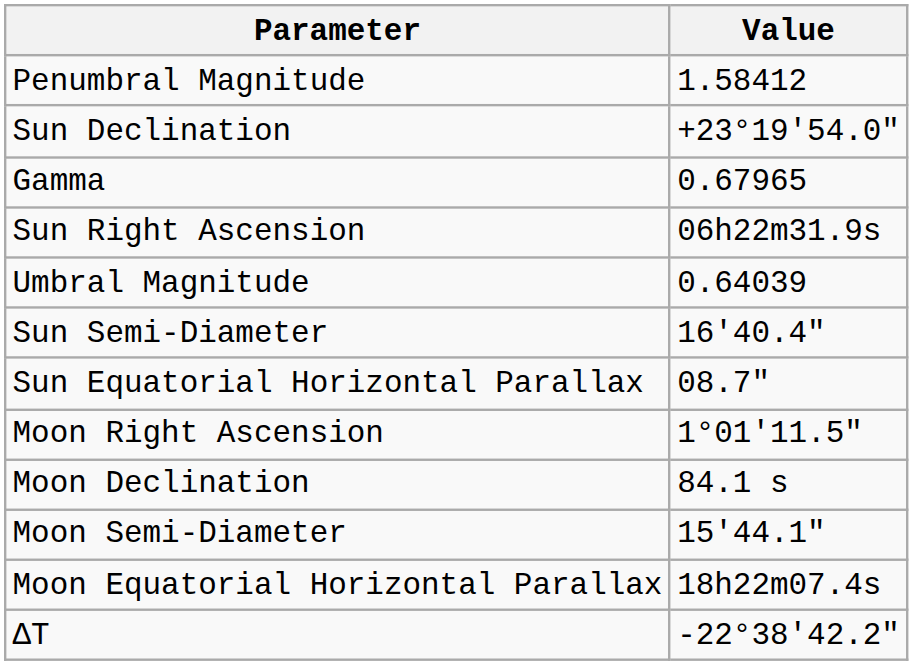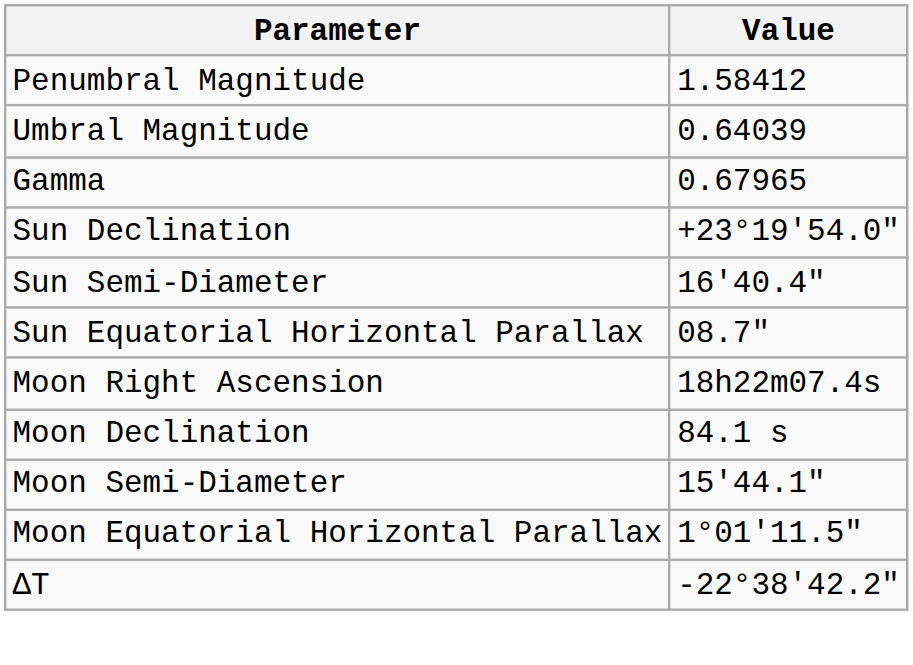rows swapped: Umbral Magnitude <-> Sun Declination
- row: Sun Right Ascension | 06h22m31.9s
Moon Right Ascension | Value: 1°01'11.5" -> 18h22m07.4s
Moon Equatorial Horizontal Parallax | Value: 18h22m07.4s -> 1°01'11.5"
